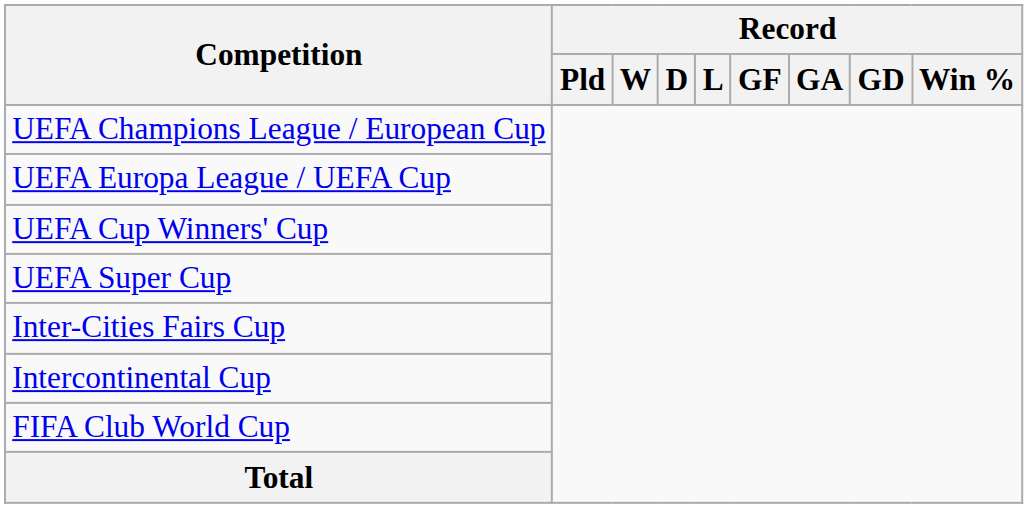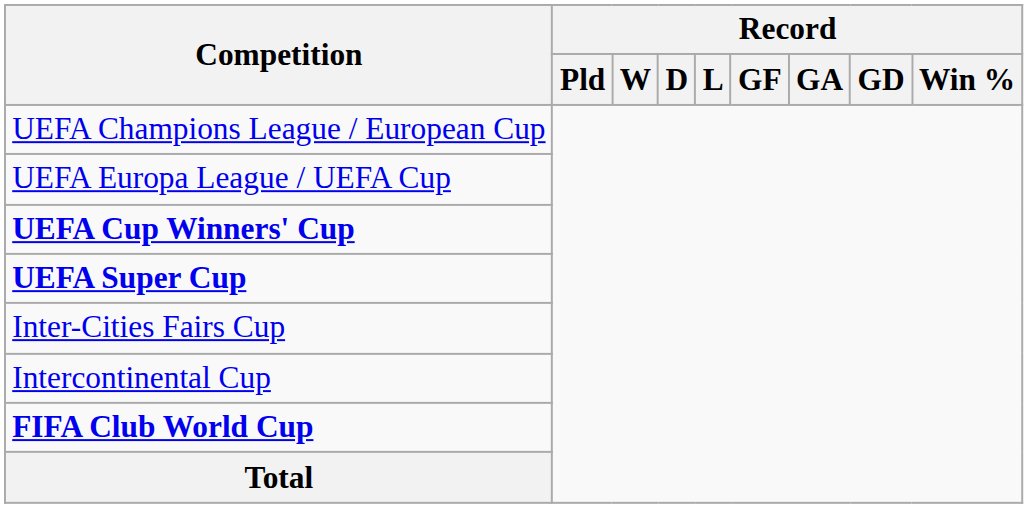UEFA Cup Winners' Cup | Competition: normal -> bold
UEFA Super Cup | Competition: normal -> bold
FIFA Club World Cup | Competition: normal -> bold
